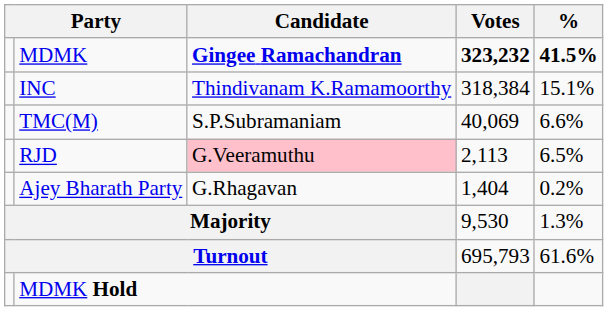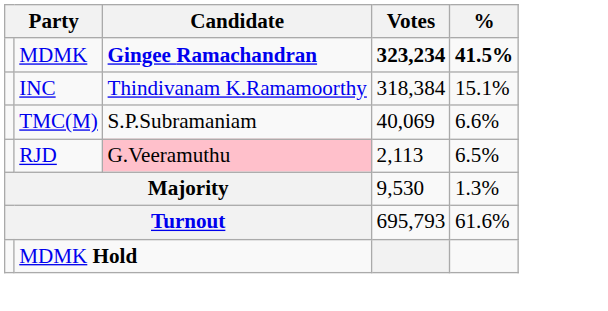MDMK | Votes: 323,232 -> 323,234
- row: Ajey Bharath Party | G.Rhagavan | 1,404 | 0.2%
